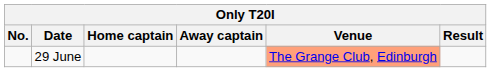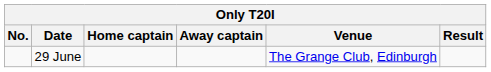29 June | Venue: lightsalmon background -> no background
